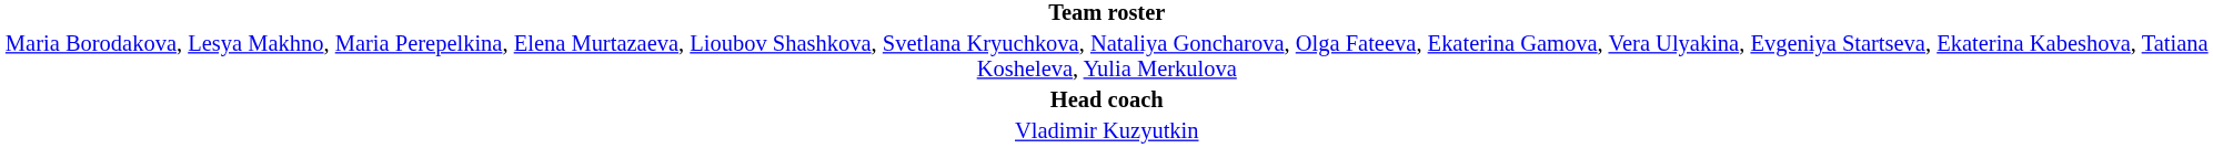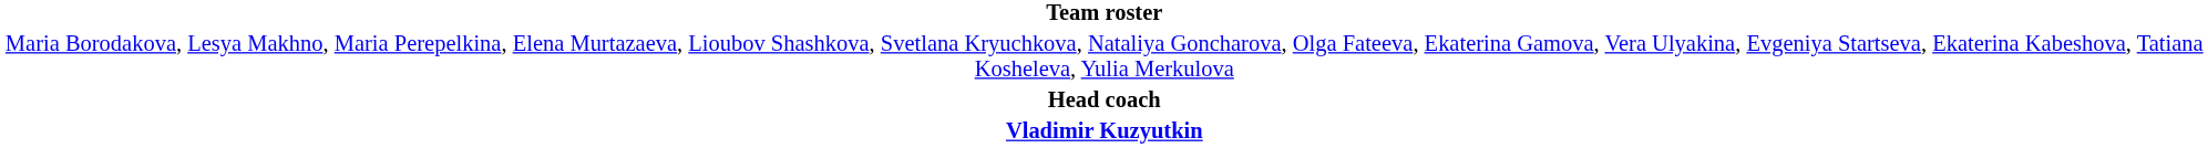row 4 | column 1: normal -> bold
